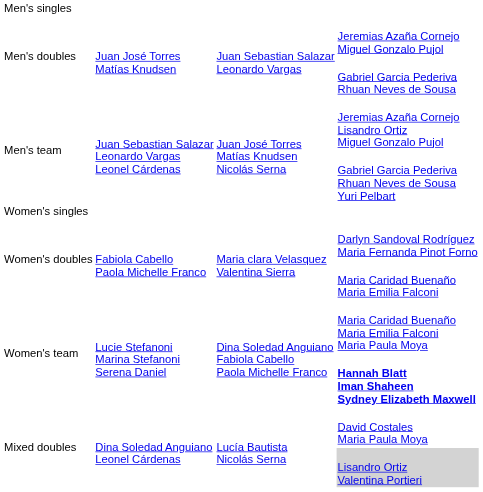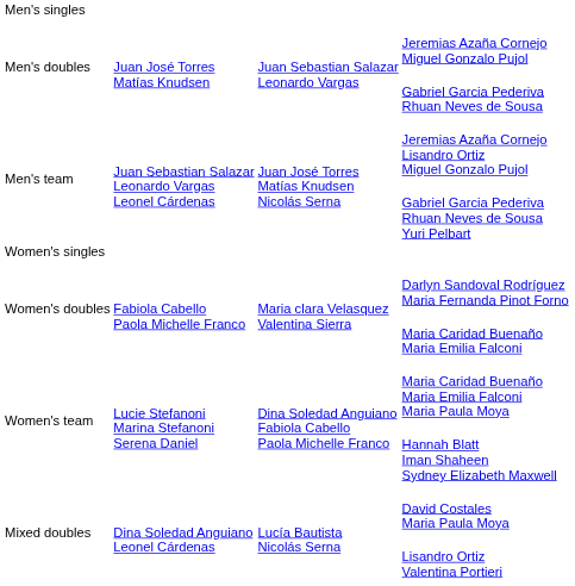Hannah Blatt Iman Shaheen Sydney Elizabeth Maxwell | column 4: bold -> normal
Lisandro Ortiz Valentina Portieri | column 4: lightgrey background -> no background
